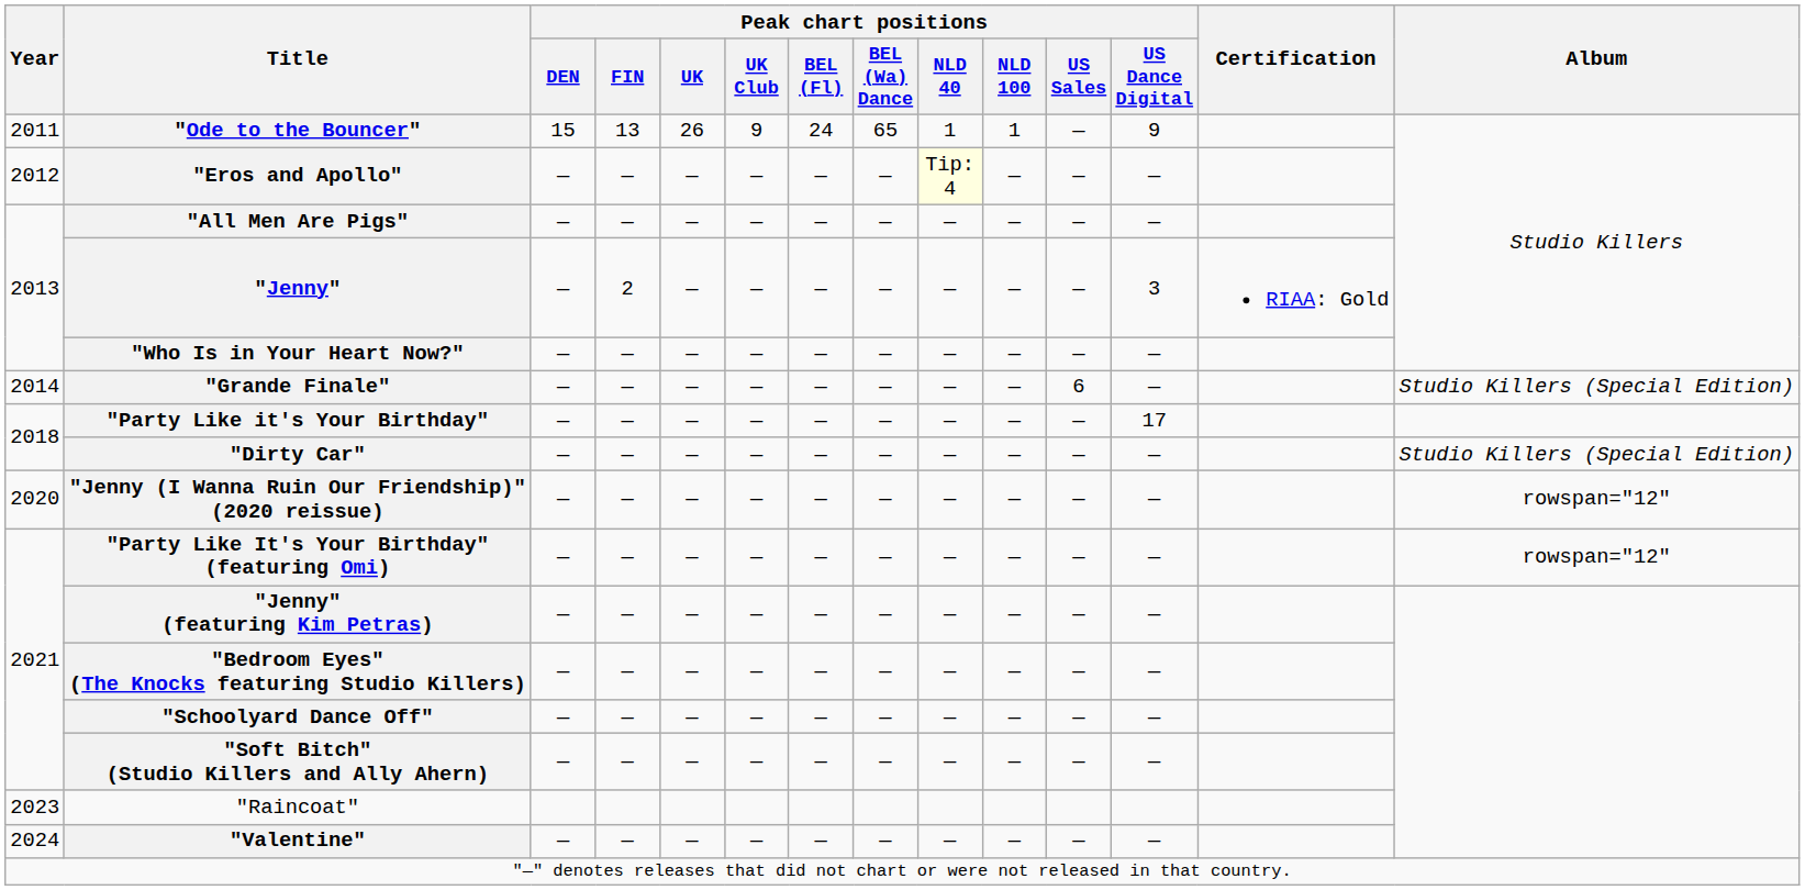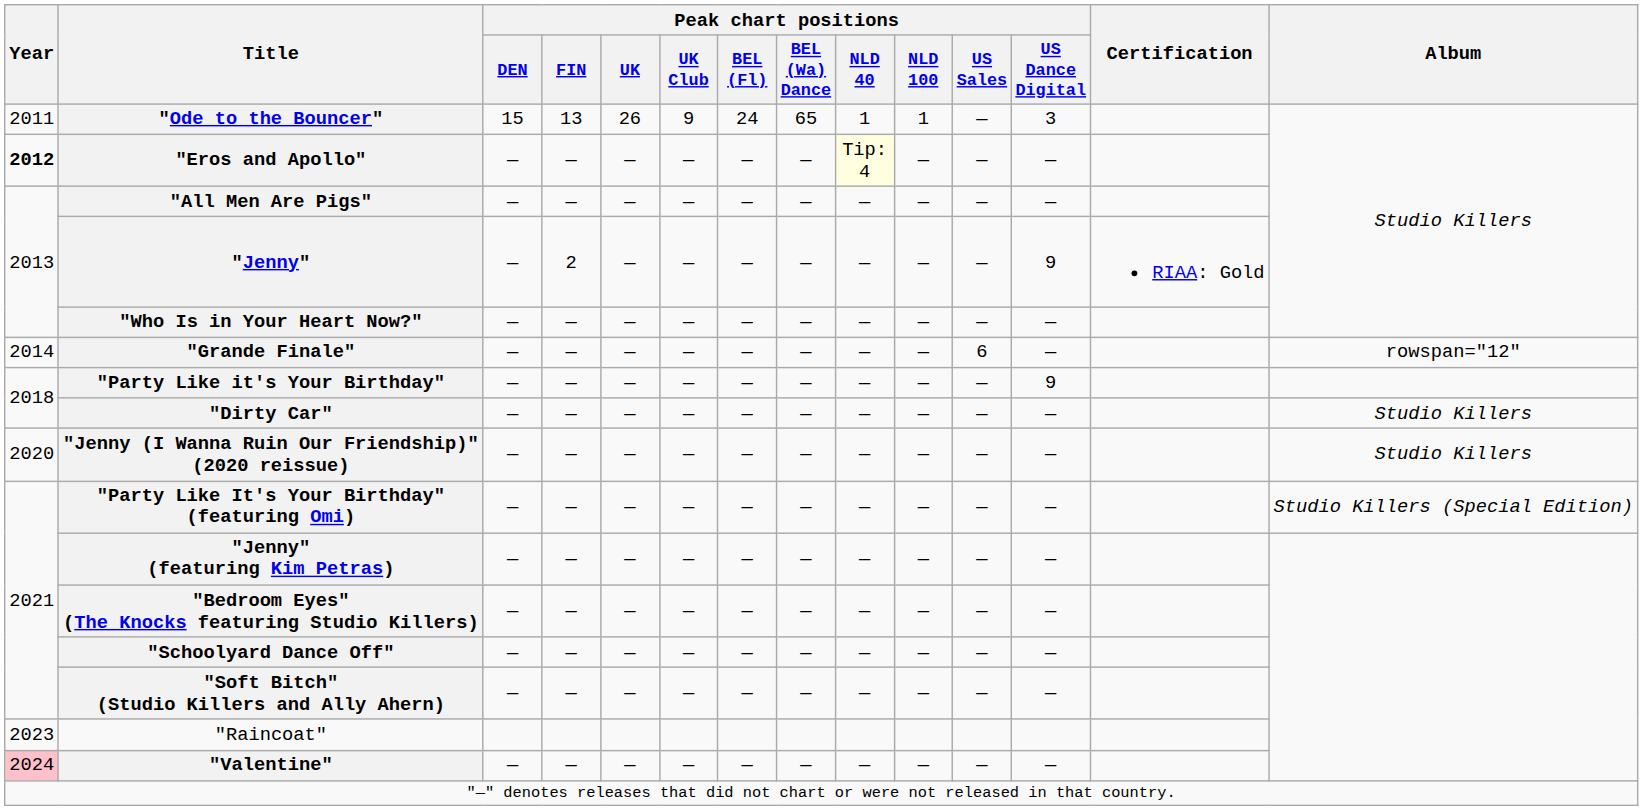"Ode to the Bouncer" | Peak chart positions / US Dance Digital: 9 -> 3
"Eros and Apollo" | Year: normal -> bold
"Jenny" | Peak chart positions / US Dance Digital: 3 -> 9
"Grande Finale" | Album: Studio Killers (Special Edition) -> rowspan="12"
"Party Like it's Your Birthday" | Peak chart positions / US Dance Digital: 17 -> 9
"Dirty Car" | Album: Studio Killers (Special Edition) -> Studio Killers
"Jenny (I Wanna Ruin Our Friendship)" (2020 reissue) | Album: rowspan="12" -> Studio Killers
"Party Like It's Your Birthday" (featuring Omi) | Album: rowspan="12" -> Studio Killers (Special Edition)
"Valentine" | Year: no background -> pink background
